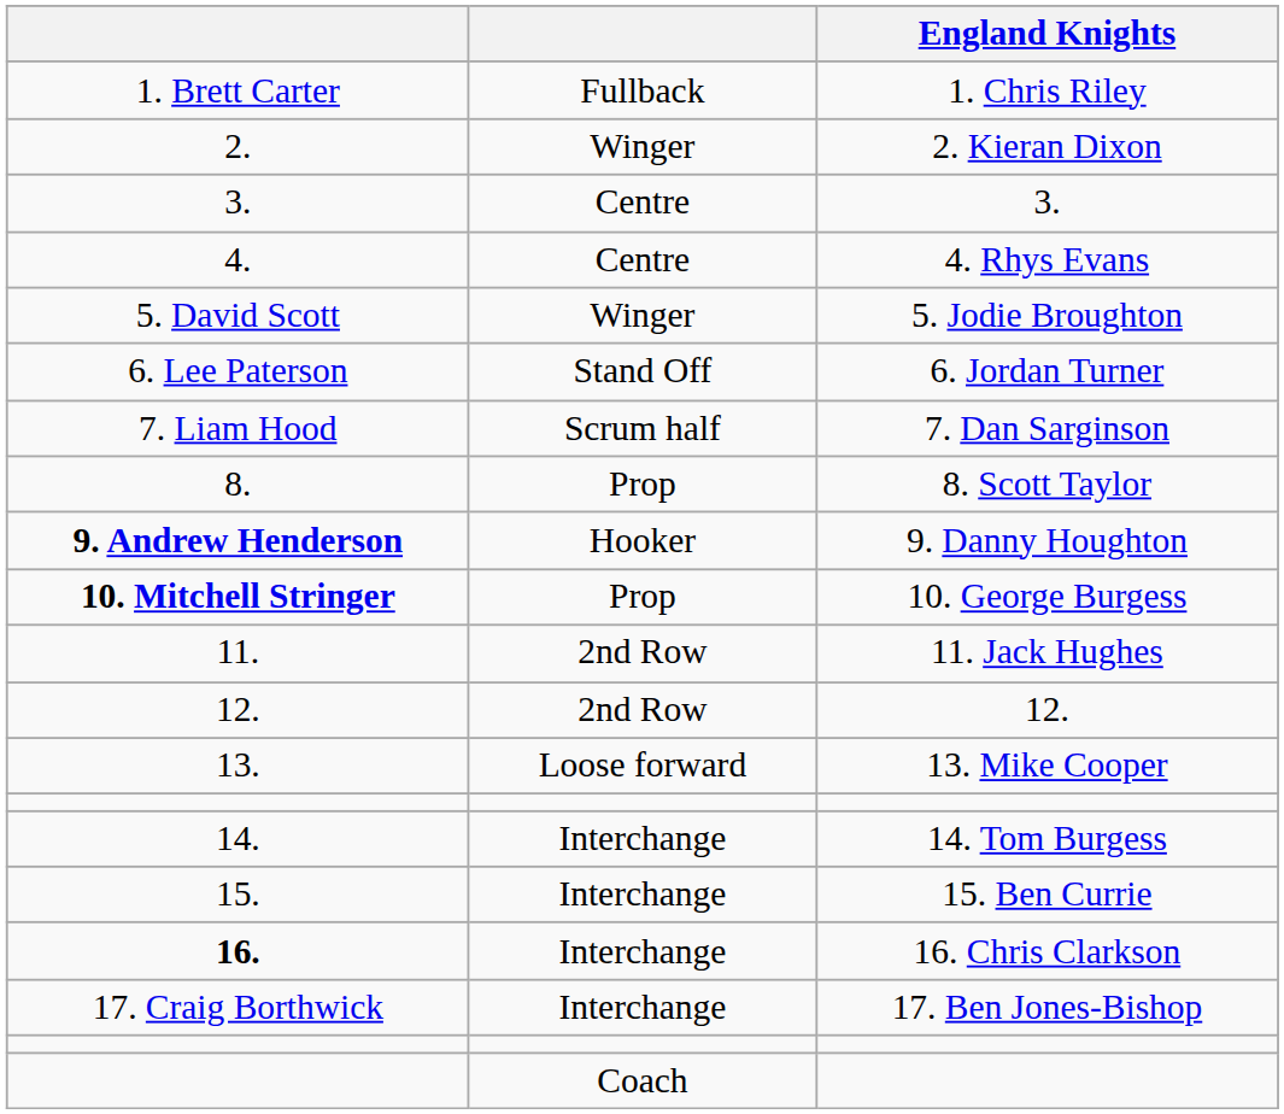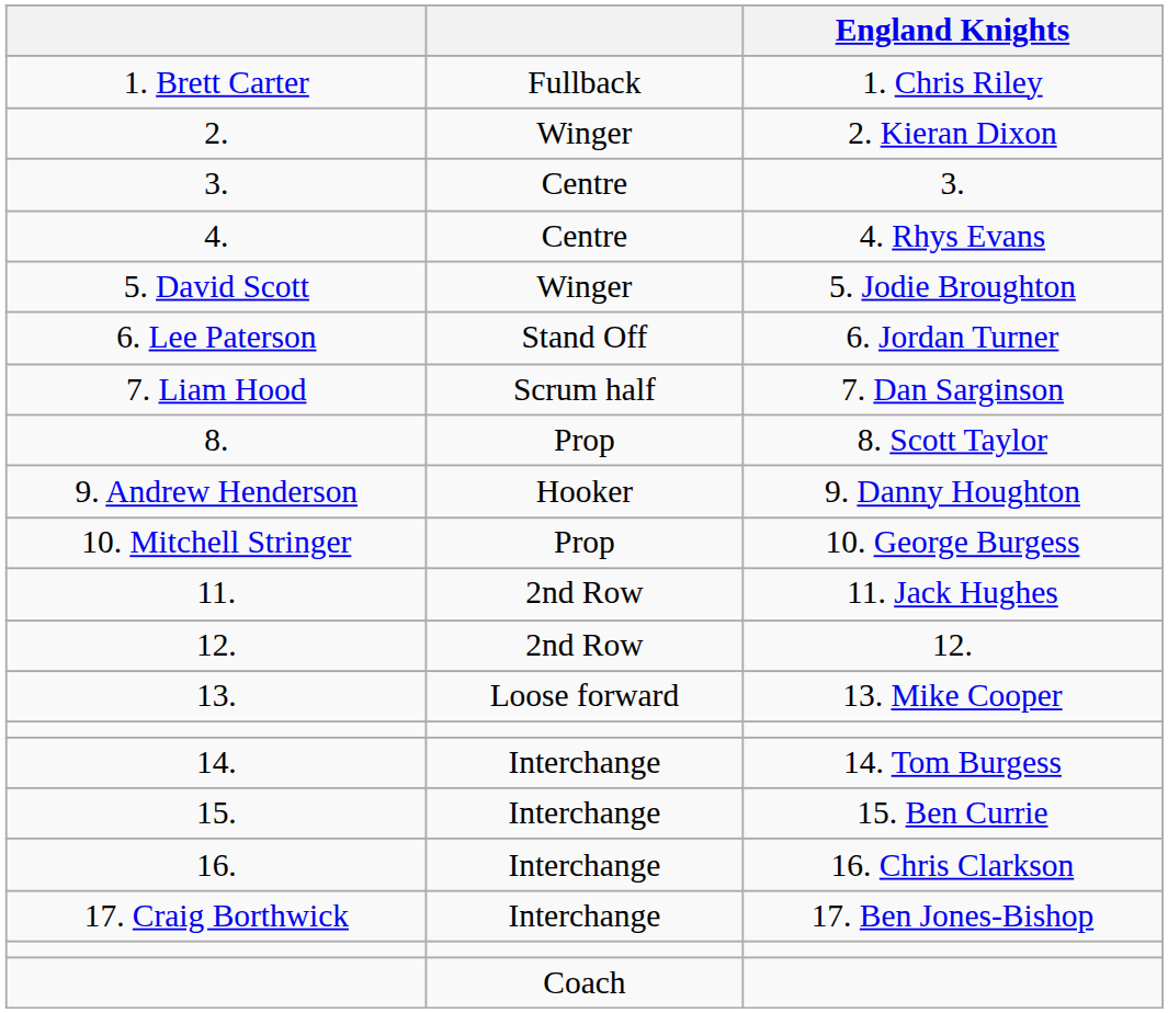9. Danny Houghton | column 1: bold -> normal
10. George Burgess | column 1: bold -> normal
16. Chris Clarkson | column 1: bold -> normal
